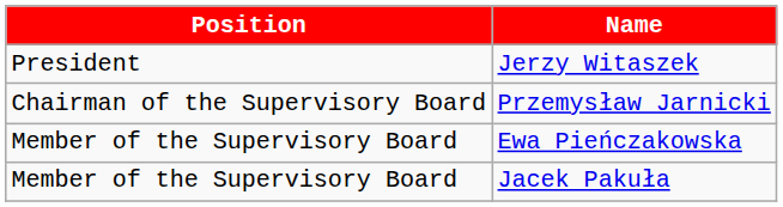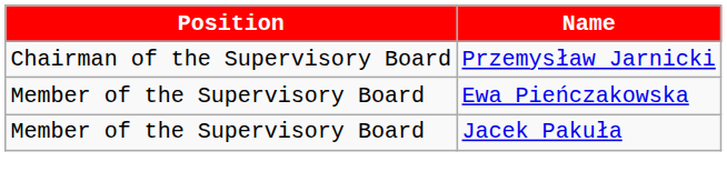- row: President | Jerzy Witaszek
